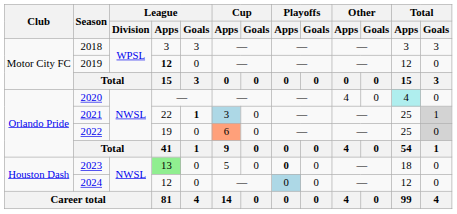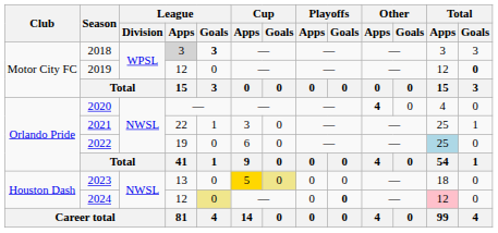2018 | League / Apps: no background -> lightgrey background
2018 | League / Goals: normal -> bold
2019 | League / Apps: bold -> normal
2019 | Total / Goals: normal -> bold
2020 | Other / Apps: normal -> bold
2020 | Total / Apps: paleturquoise background -> no background
2021 | League / Goals: bold -> normal
2021 | Cup / Apps: lightblue background -> no background
2021 | Total / Goals: lightgrey background -> no background
2022 | Cup / Apps: lightsalmon background -> no background
2022 | Total / Apps: no background -> lightblue background
2022 | Total / Goals: lightgrey background -> no background
2023 | League / Apps: lightgreen background -> no background
2023 | Cup / Apps: no background -> gold background
2023 | Cup / Goals: no background -> khaki background
2023 | Playoffs / Apps: bold -> normal
2024 | League / Goals: no background -> khaki background
2024 | Playoffs / Apps: lightblue background -> no background
2024 | Playoffs / Goals: normal -> bold
2024 | Total / Apps: no background -> pink background
